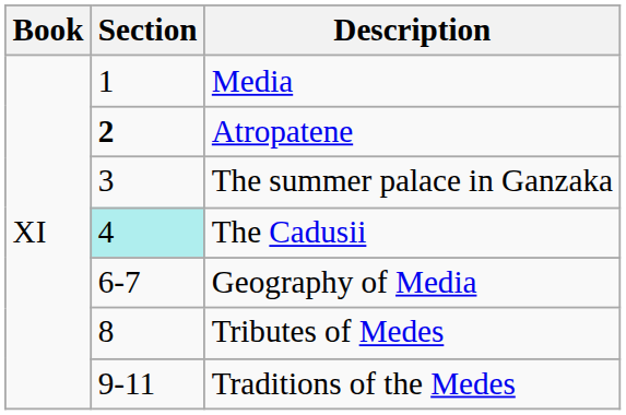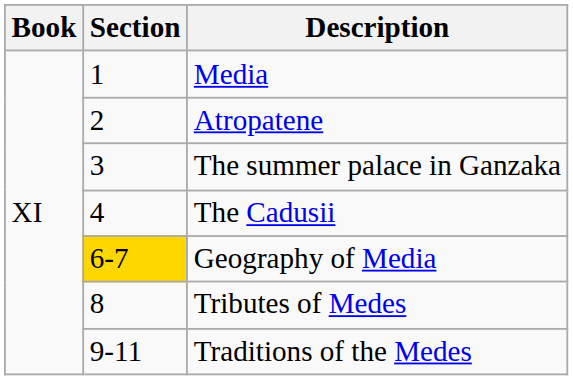Atropatene | Section: bold -> normal
The Cadusii | Section: paleturquoise background -> no background
Geography of Media | Section: no background -> gold background
